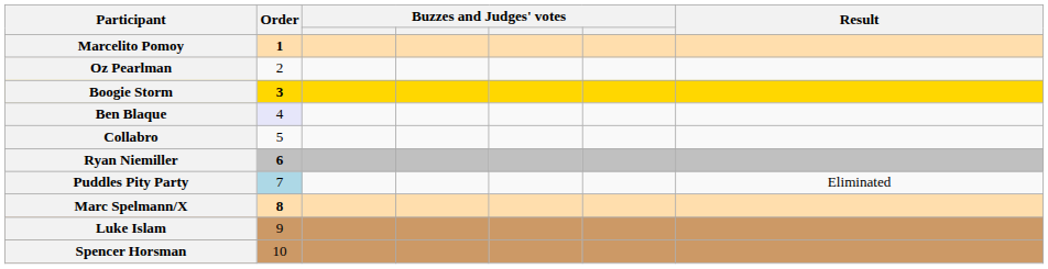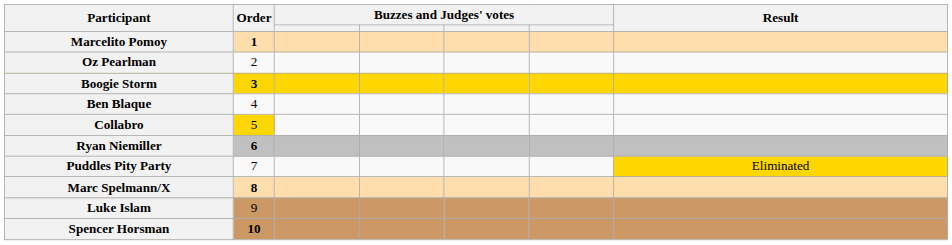Ben Blaque | Order: lavender background -> no background
Collabro | Order: no background -> gold background
Puddles Pity Party | Order: lightblue background -> no background
Puddles Pity Party | Result: no background -> gold background
Spencer Horsman | Order: normal -> bold
